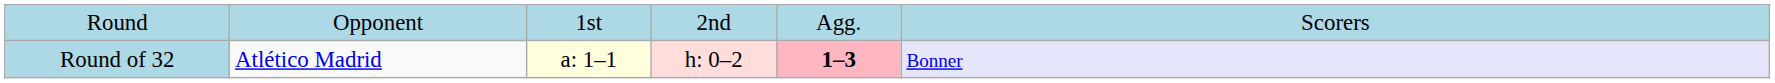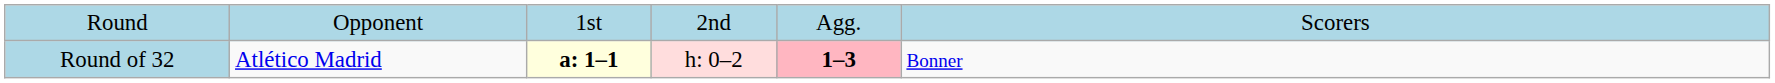Round of 32 | column 3: normal -> bold
Round of 32 | column 6: lavender background -> no background
